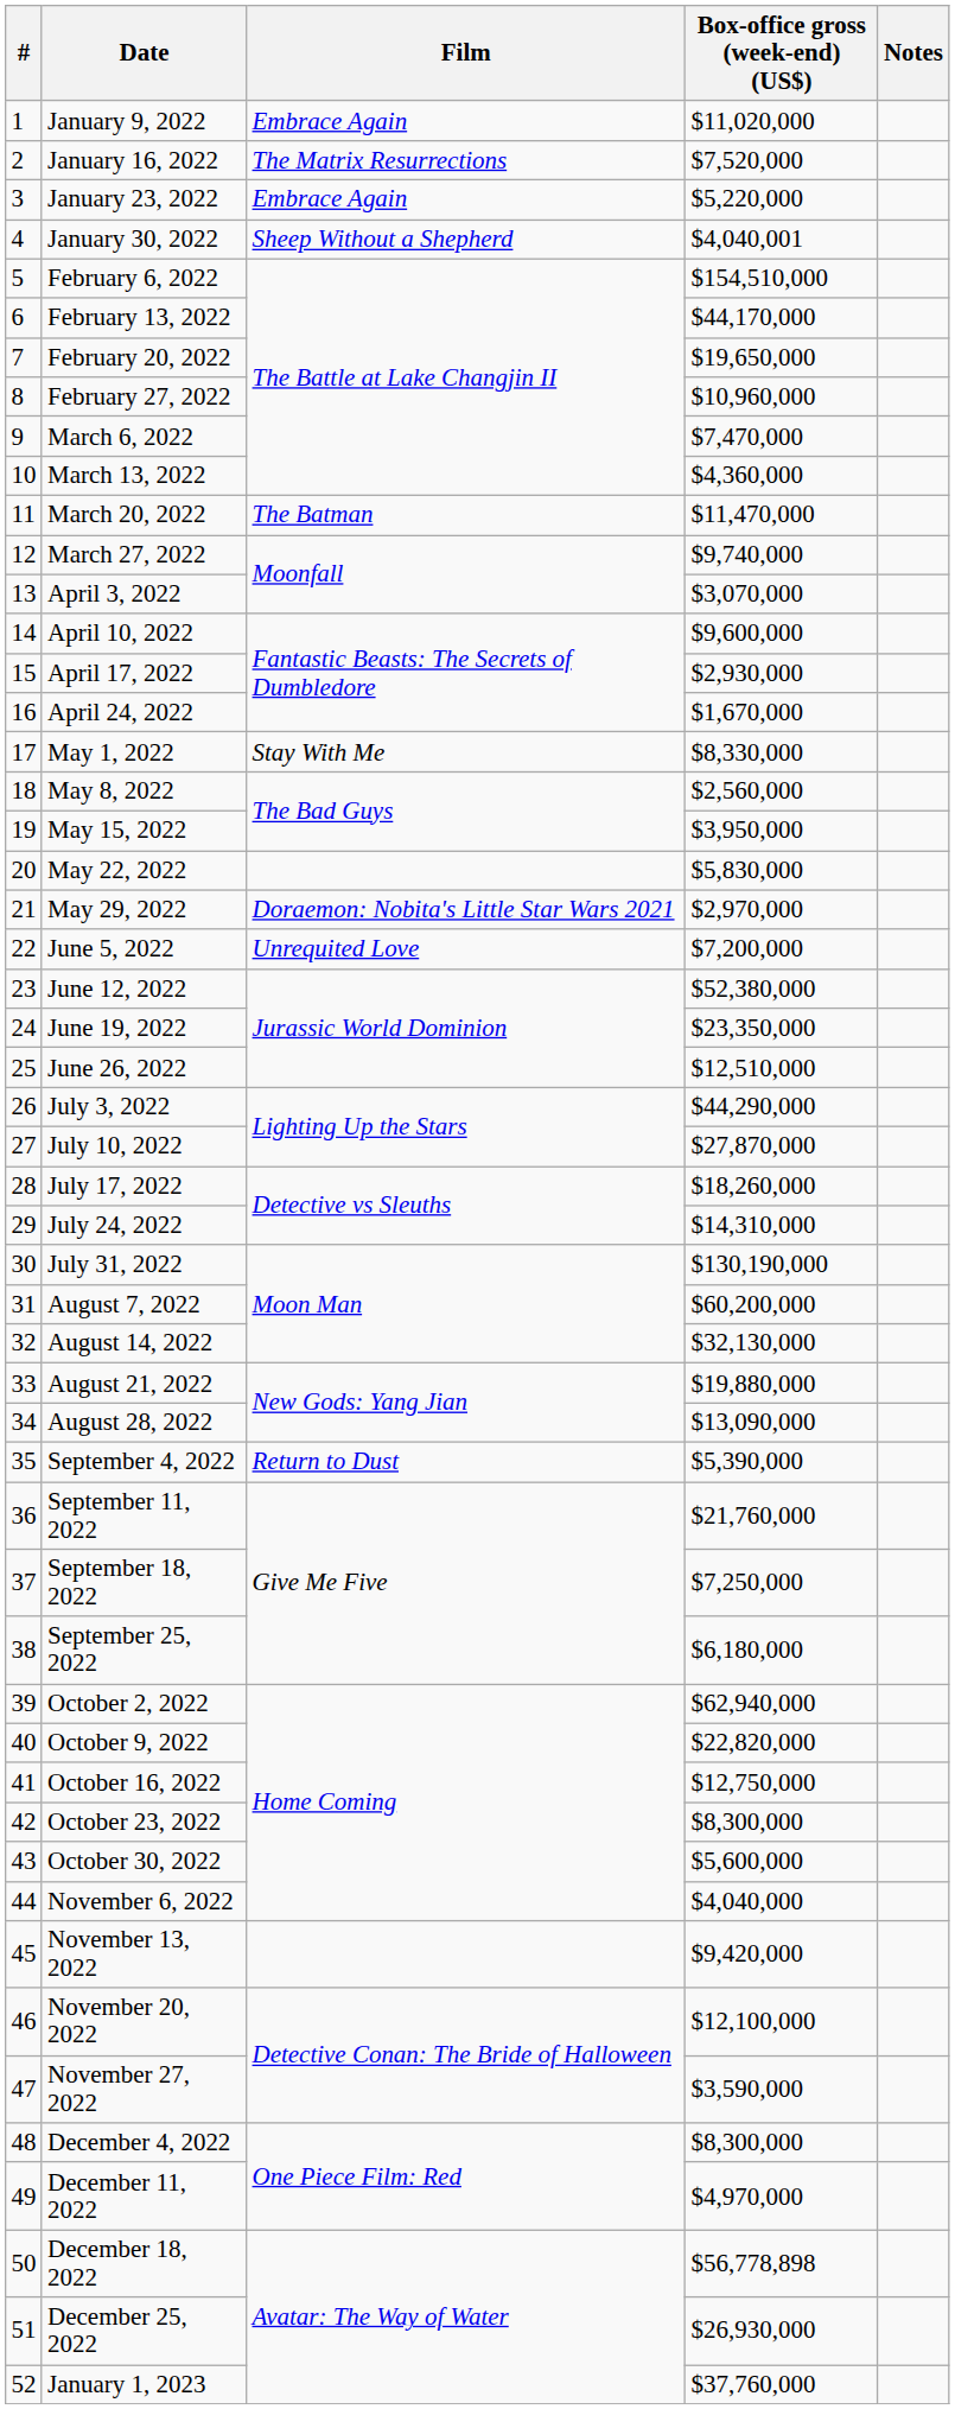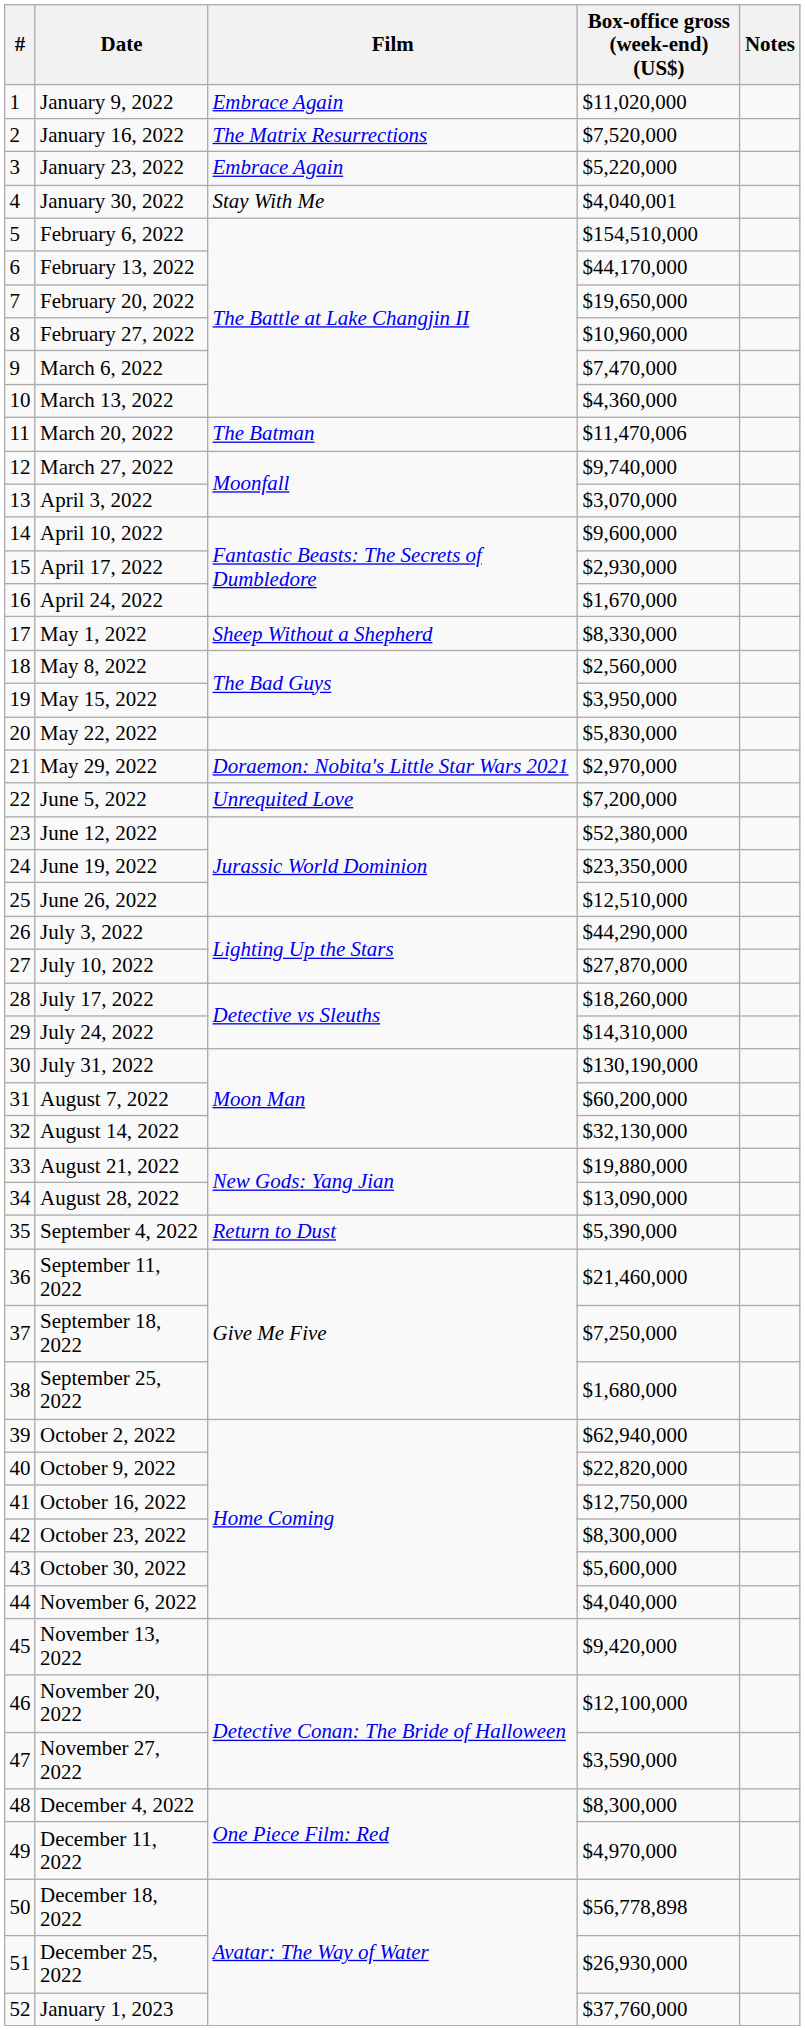January 30, 2022 | Film: Sheep Without a Shepherd -> Stay With Me
March 20, 2022 | Box-office gross (week-end) (US$): $11,470,000 -> $11,470,006
May 1, 2022 | Film: Stay With Me -> Sheep Without a Shepherd
September 11, 2022 | Box-office gross (week-end) (US$): $21,760,000 -> $21,460,000
September 25, 2022 | Box-office gross (week-end) (US$): $6,180,000 -> $1,680,000
